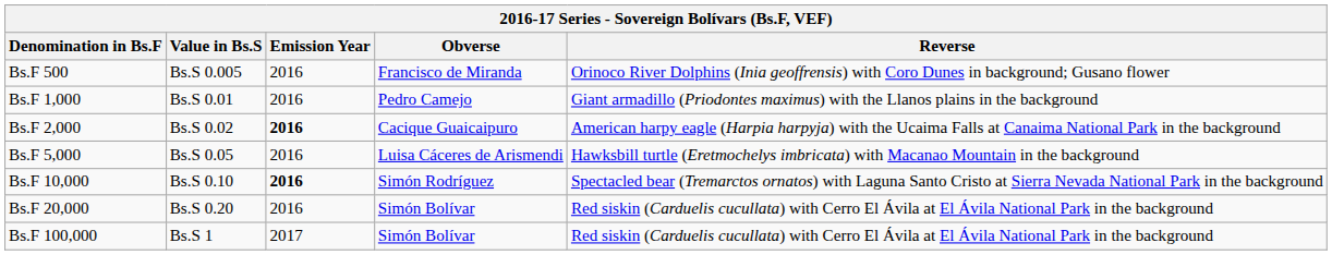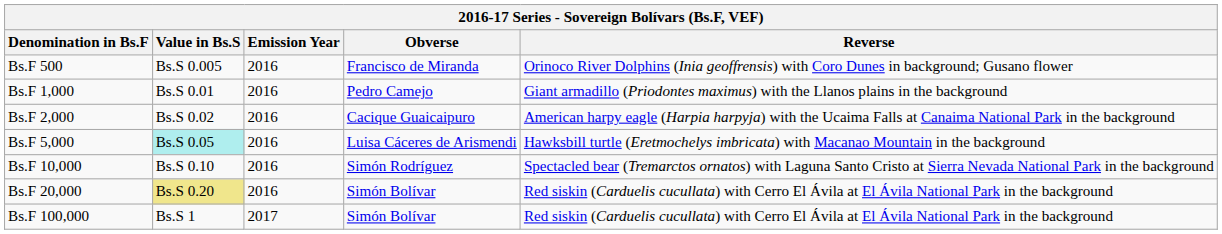Bs.F 2,000 | Emission Year: bold -> normal
Bs.F 5,000 | Value in Bs.S: no background -> paleturquoise background
Bs.F 10,000 | Emission Year: bold -> normal
Bs.F 20,000 | Value in Bs.S: no background -> khaki background
